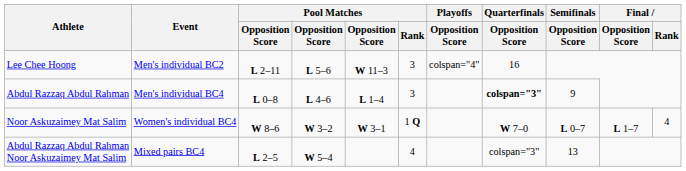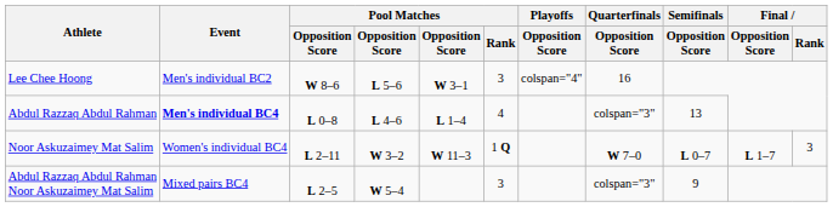Lee Chee Hoong | column 3: L 2–11 -> W 8–6
Lee Chee Hoong | column 5: W 11–3 -> W 3–1
Abdul Razzaq Abdul Rahman | Event: normal -> bold
Abdul Razzaq Abdul Rahman | Pool Matches / Rank: 3 -> 4
Abdul Razzaq Abdul Rahman | Quarterfinals / Opposition Score: bold -> normal
Abdul Razzaq Abdul Rahman | Semifinals / Opposition Score: 9 -> 13
Noor Askuzaimey Mat Salim | column 3: W 8–6 -> L 2–11
Noor Askuzaimey Mat Salim | column 5: W 3–1 -> W 11–3
Noor Askuzaimey Mat Salim | Final / Rank: 4 -> 3
Abdul Razzaq Abdul Rahman Noor Askuzaimey Mat Salim | Pool Matches / Rank: 4 -> 3
Abdul Razzaq Abdul Rahman Noor Askuzaimey Mat Salim | Semifinals / Opposition Score: 13 -> 9
